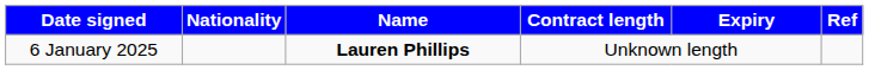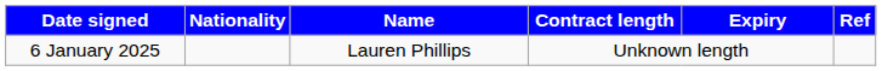6 January 2025 | Name: bold -> normal
